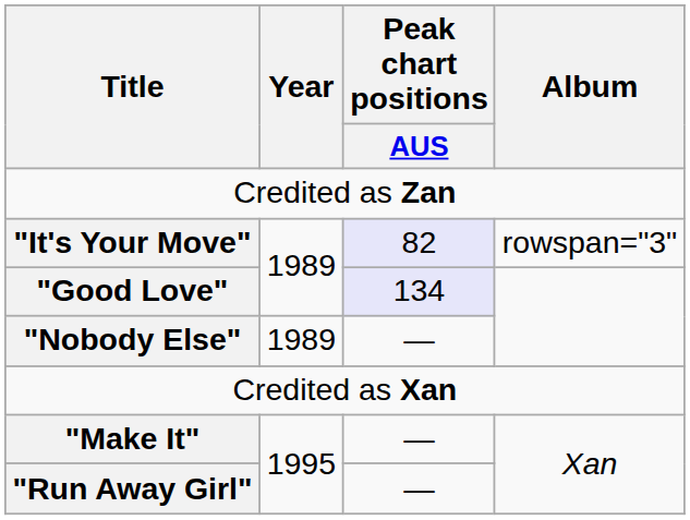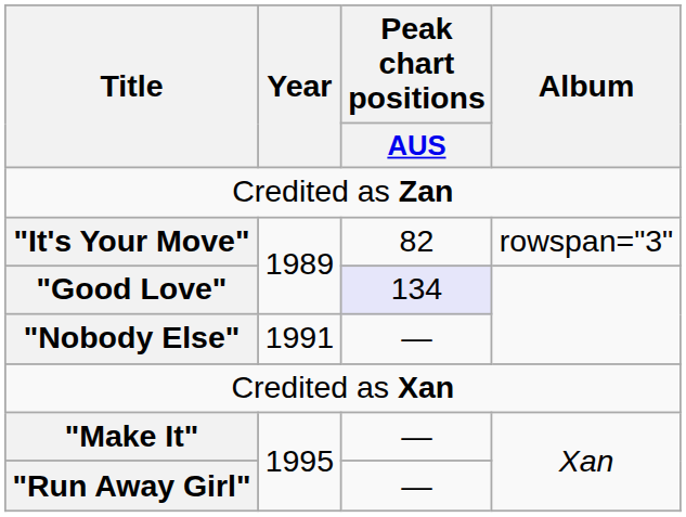"It's Your Move" | Peak chart positions / AUS: lavender background -> no background
"Nobody Else" | Year: 1989 -> 1991
